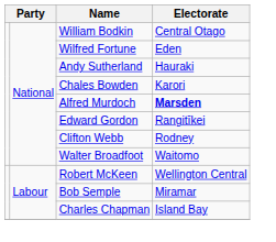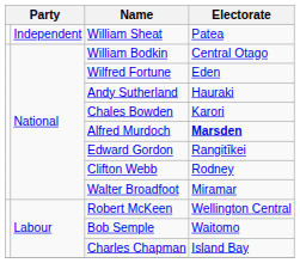+ row: Independent | William Sheat | Patea
Walter Broadfoot | Electorate: Waitomo -> Miramar
Bob Semple | Electorate: Miramar -> Waitomo
